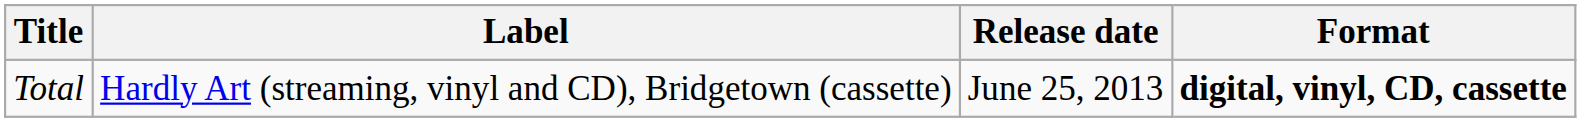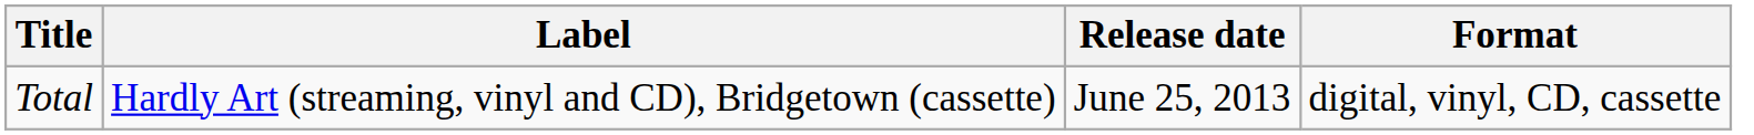row 2 | Format: bold -> normal
